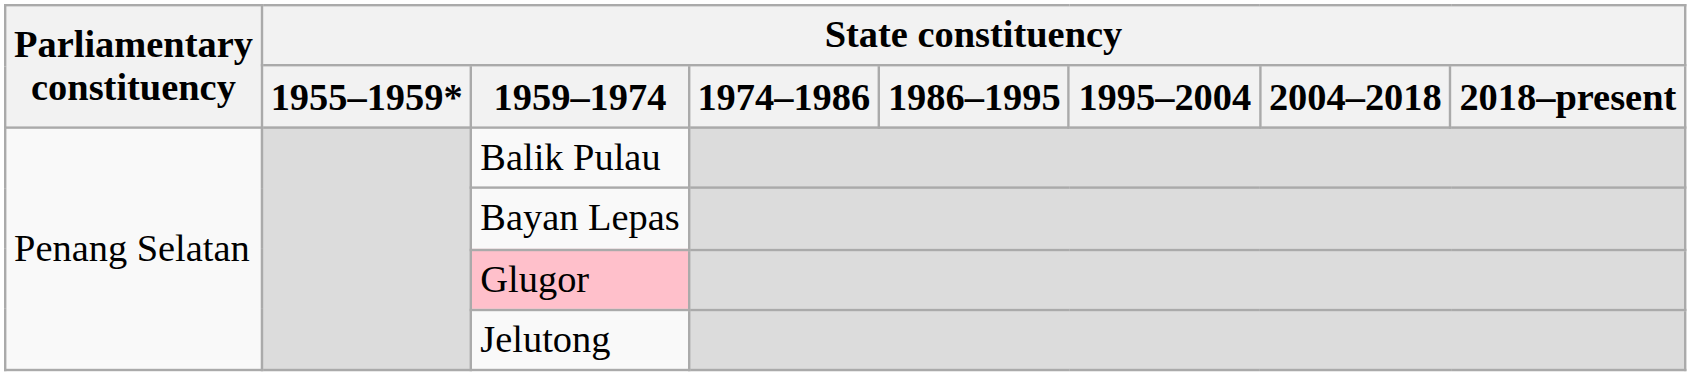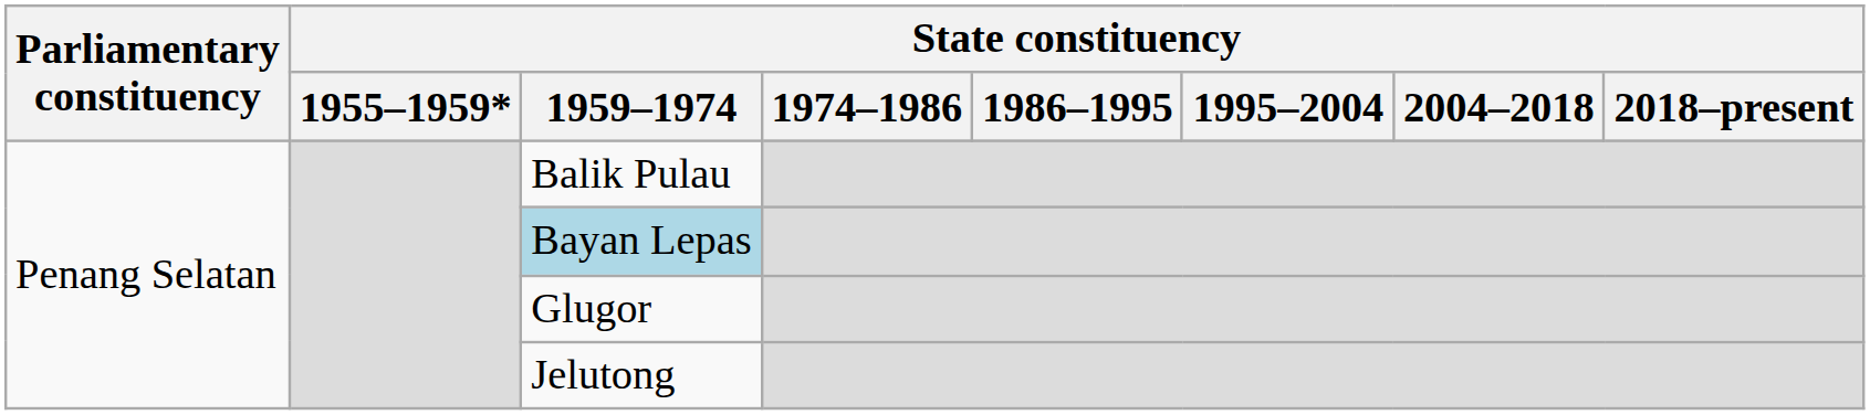Bayan Lepas | State constituency / 1959–1974: no background -> lightblue background
Glugor | State constituency / 1959–1974: pink background -> no background
